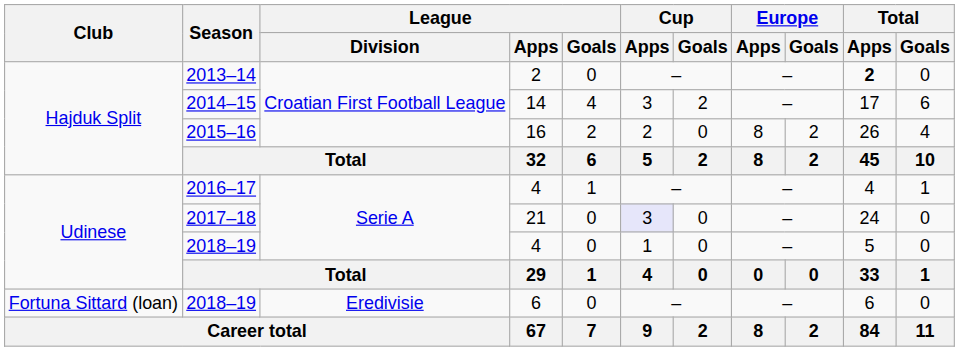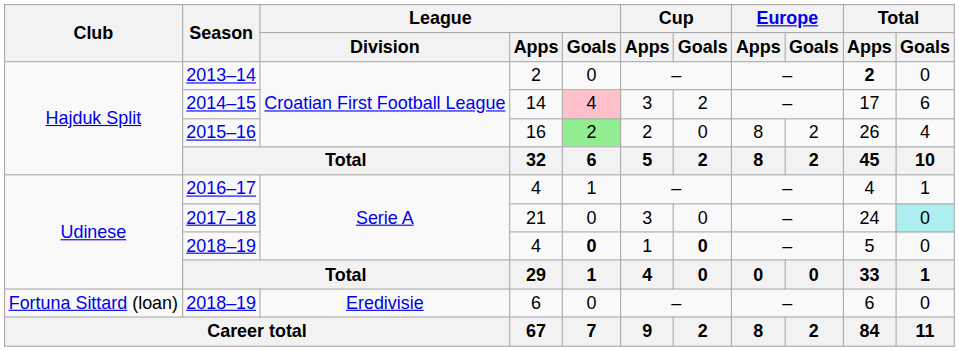2014–15 | League / Goals: no background -> pink background
2015–16 | League / Goals: no background -> lightgreen background
2017–18 | Cup / Apps: lavender background -> no background
2017–18 | Total / Goals: no background -> paleturquoise background
2018–19 / 4 | League / Goals: normal -> bold
2018–19 / 4 | Cup / Goals: normal -> bold
